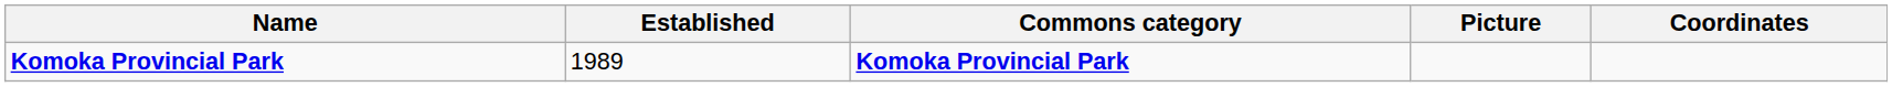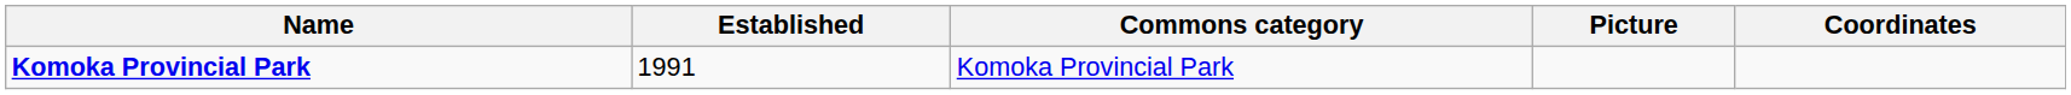row 2 | Established: 1989 -> 1991
row 2 | Commons category: bold -> normal
